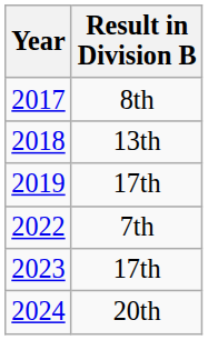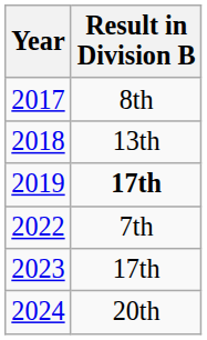2019 | Result in Division B: normal -> bold
